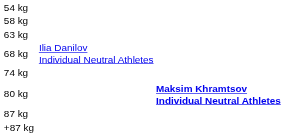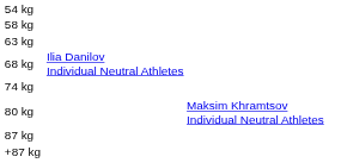80 kg / Maksim Khramtsov Individual Neutral Athletes | column 3: bold -> normal
